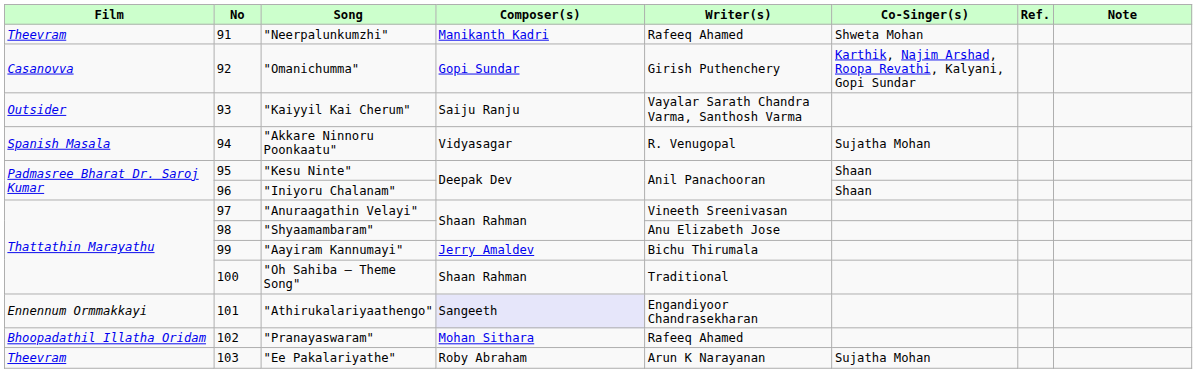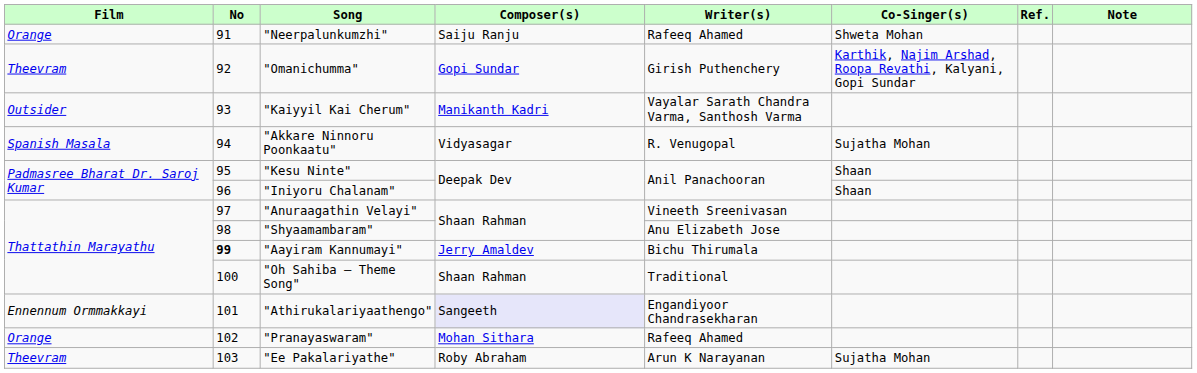"Neerpalunkumzhi" | Film: Theevram -> Orange
"Neerpalunkumzhi" | Composer(s): Manikanth Kadri -> Saiju Ranju
"Omanichumma" | Film: Casanovva -> Theevram
"Kaiyyil Kai Cherum" | Composer(s): Saiju Ranju -> Manikanth Kadri
"Aayiram Kannumayi" | No: normal -> bold
"Pranayaswaram" | Film: Bhoopadathil Illatha Oridam -> Orange
